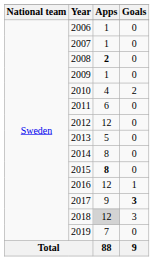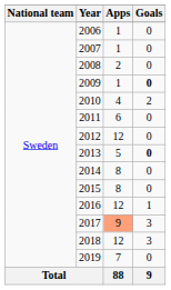2008 | Apps: bold -> normal
2009 | Goals: normal -> bold
2013 | Goals: normal -> bold
2015 | Apps: bold -> normal
2017 | Apps: no background -> lightsalmon background
2017 | Goals: bold -> normal
2018 | Apps: lightgrey background -> no background
